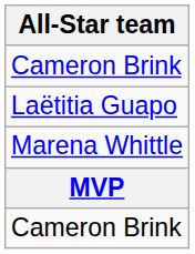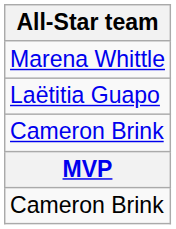row 2 | column 1: Cameron Brink -> Marena Whittle
row 4 | column 1: Marena Whittle -> Cameron Brink
